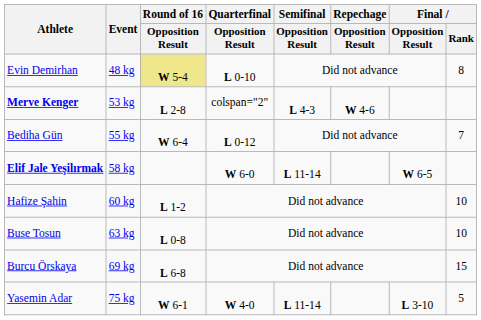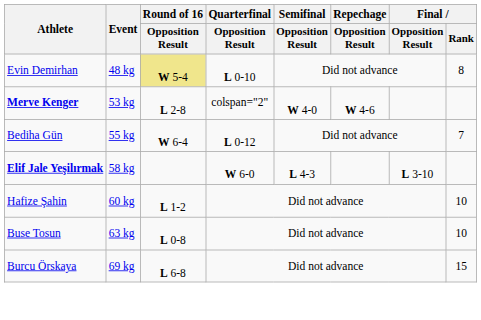Merve Kenger | Semifinal / Opposition Result: L 4-3 -> W 4-0
Elif Jale Yeşilırmak | Semifinal / Opposition Result: L 11-14 -> L 4-3
Elif Jale Yeşilırmak | Final / Opposition Result: W 6-5 -> L 3-10
- row: Yasemin Adar | 75 kg | W 6-1 | W 4-0 | L 11-14 | L 3-10 | 5
